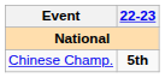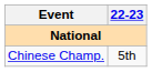Chinese Champ. | 22-23: bold -> normal
